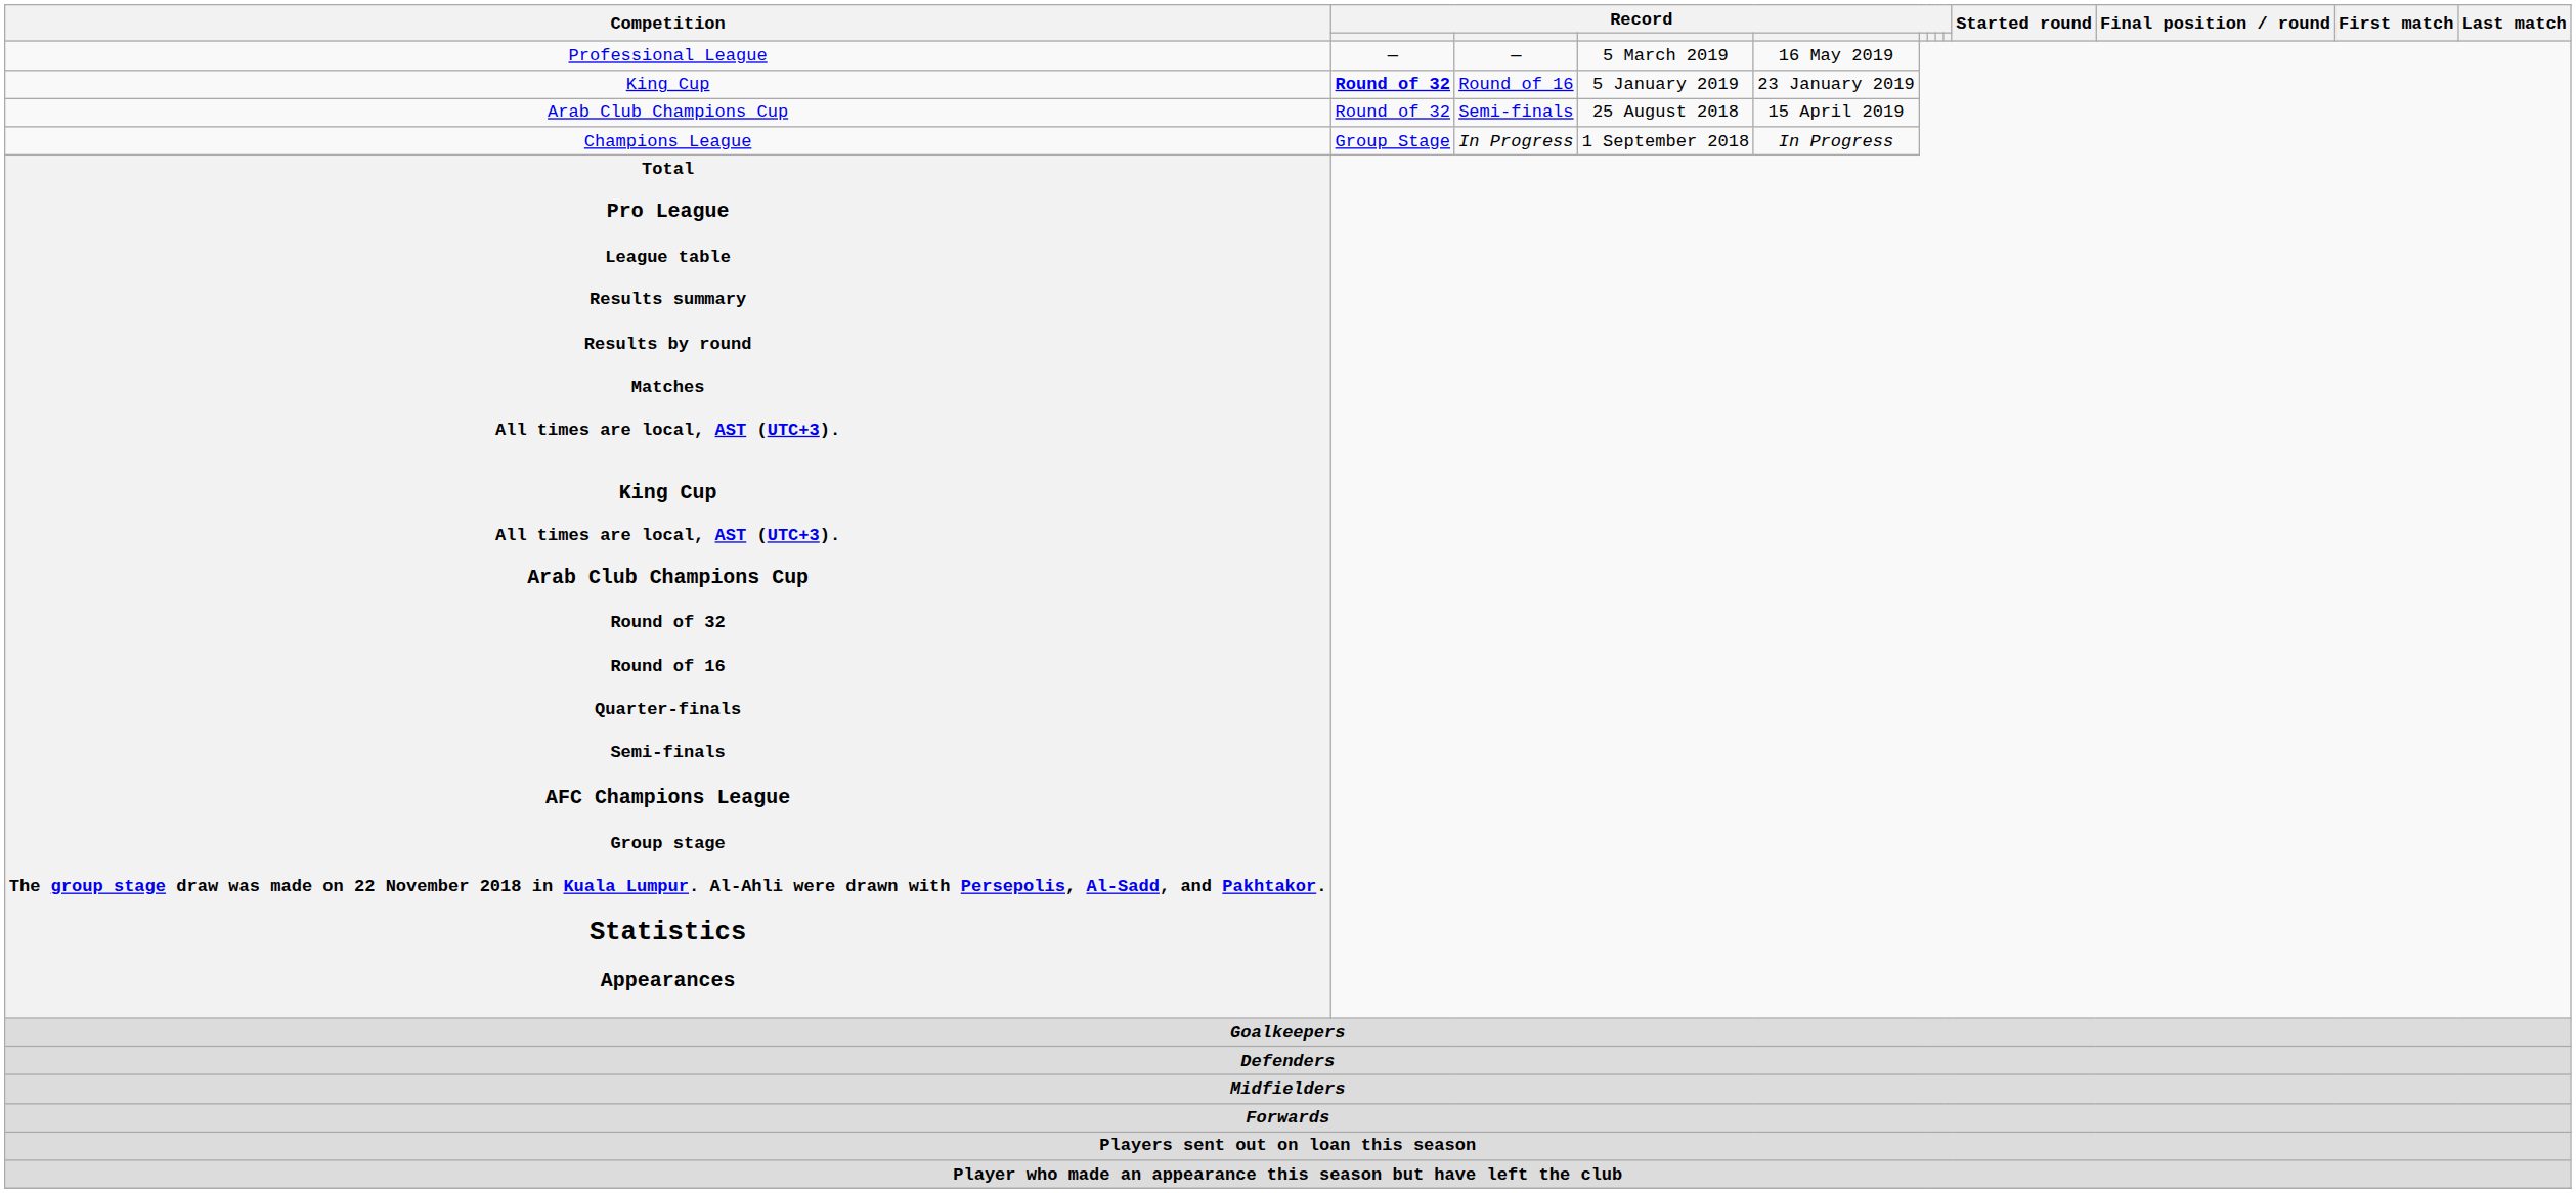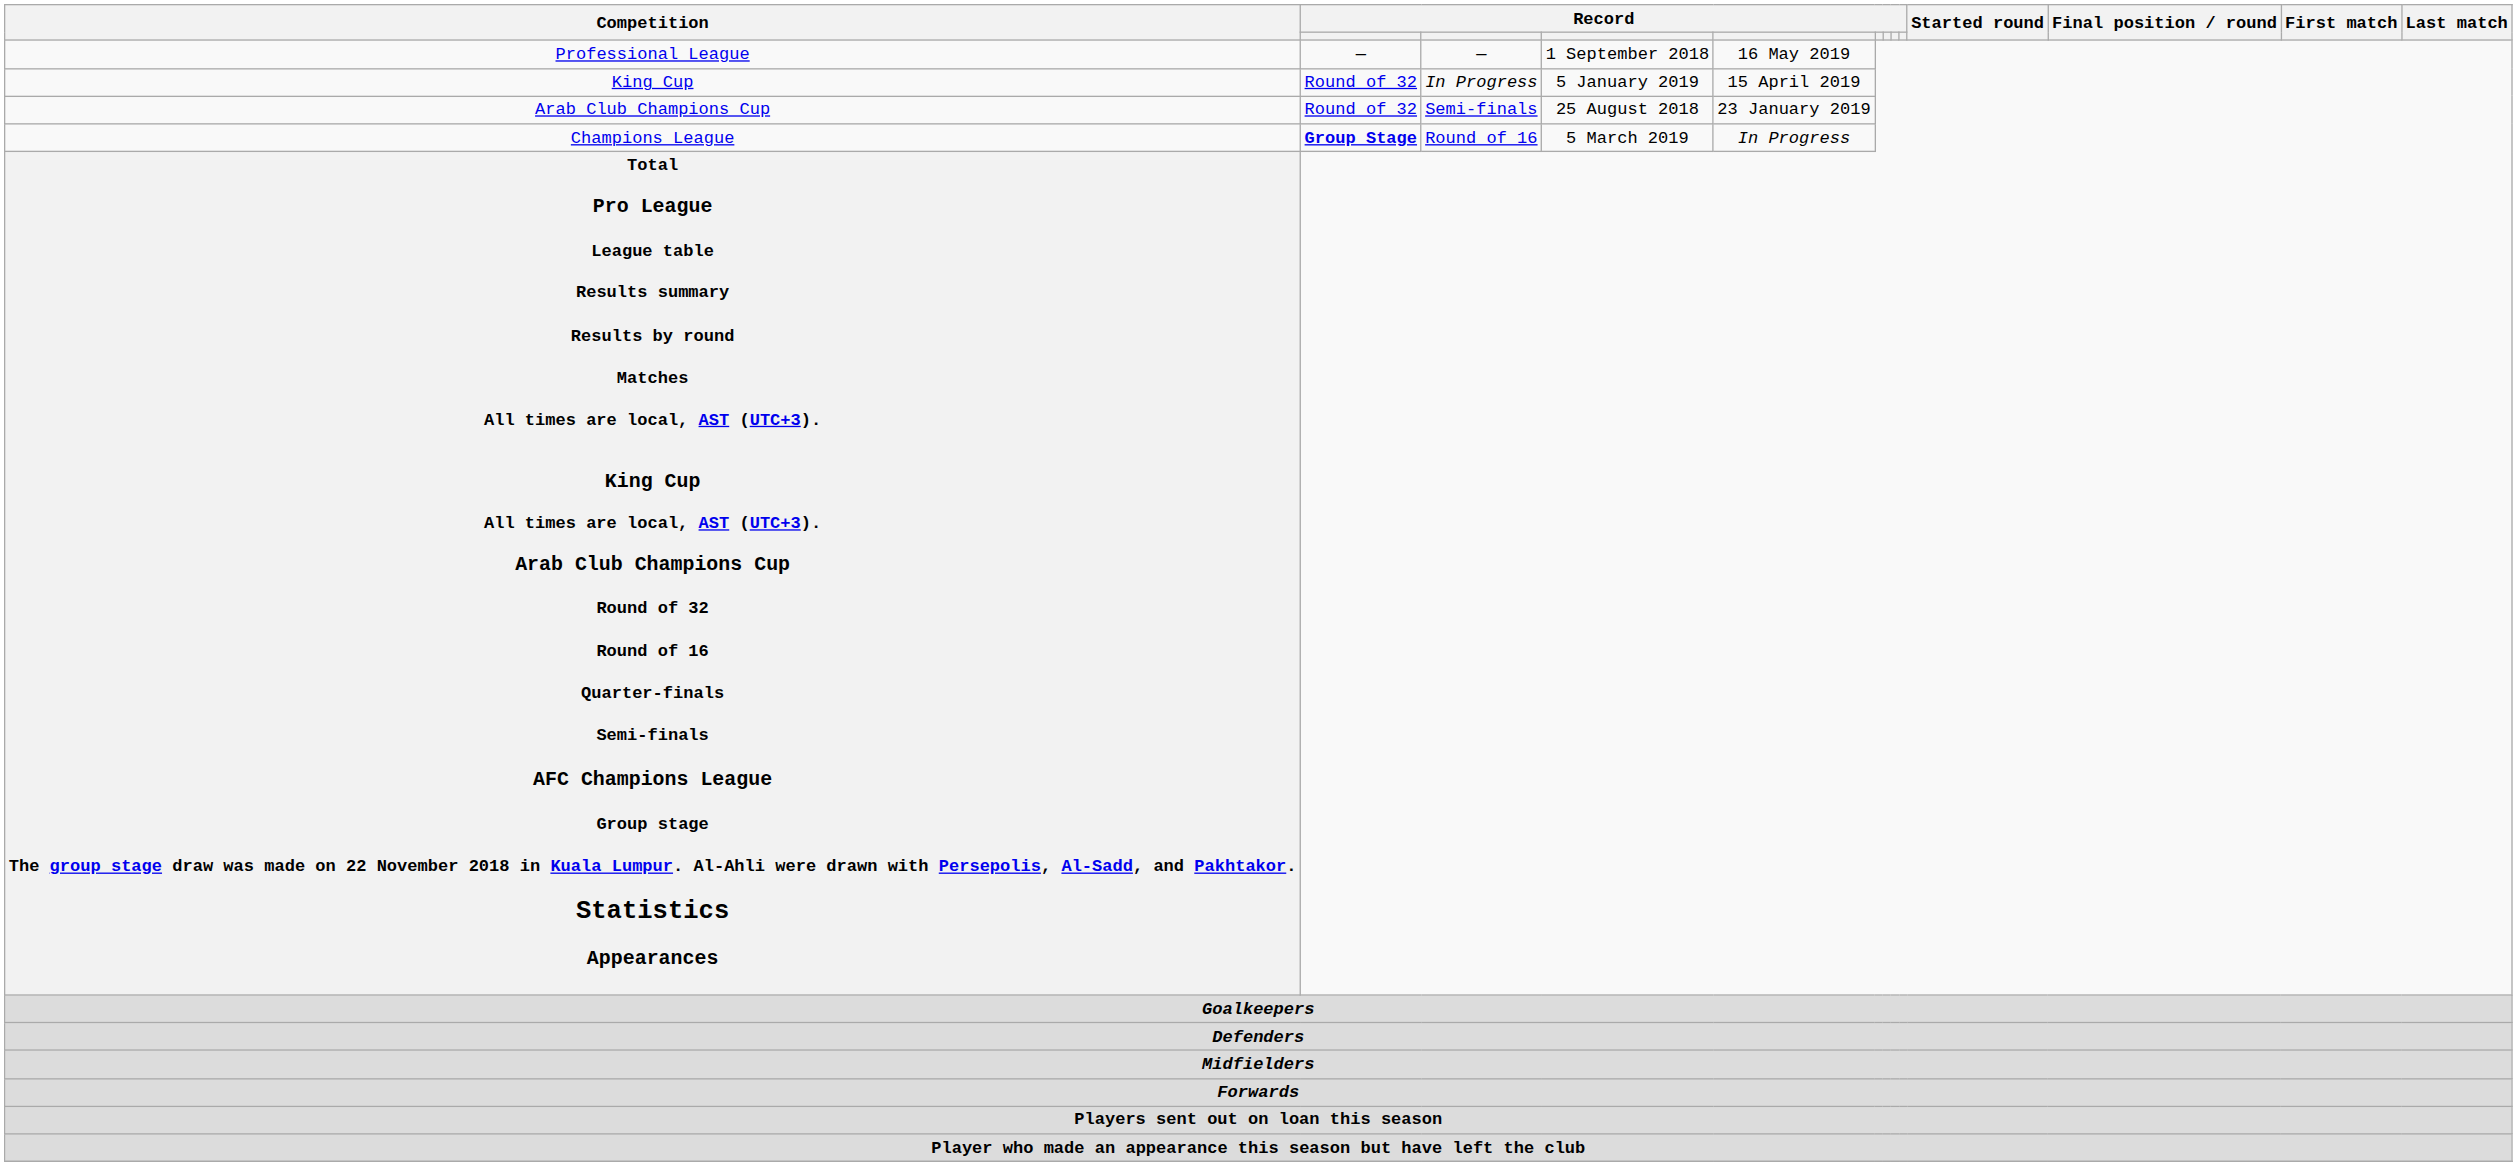Professional League | column 4: 5 March 2019 -> 1 September 2018
King Cup | column 2: bold -> normal
King Cup | column 3: Round of 16 -> In Progress
King Cup | column 5: 23 January 2019 -> 15 April 2019
Arab Club Champions Cup | column 5: 15 April 2019 -> 23 January 2019
Champions League | column 2: normal -> bold
Champions League | column 3: In Progress -> Round of 16
Champions League | column 4: 1 September 2018 -> 5 March 2019
